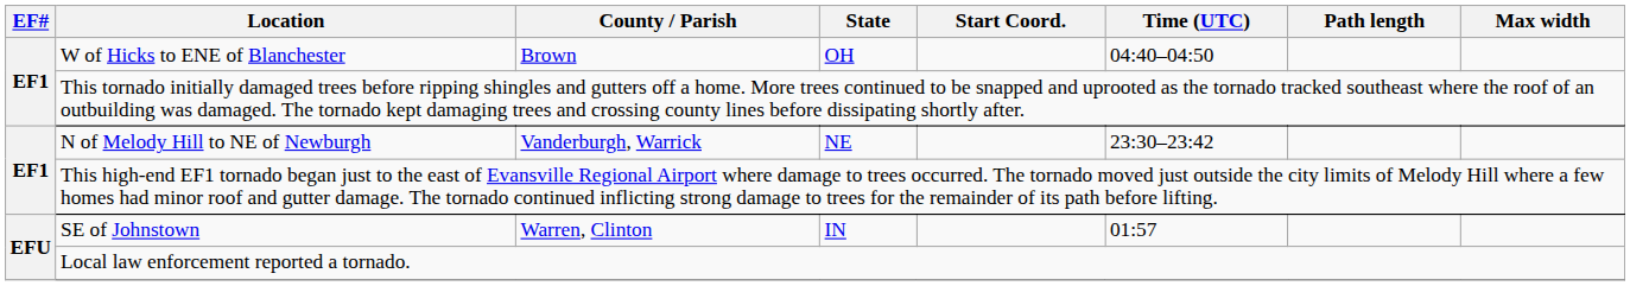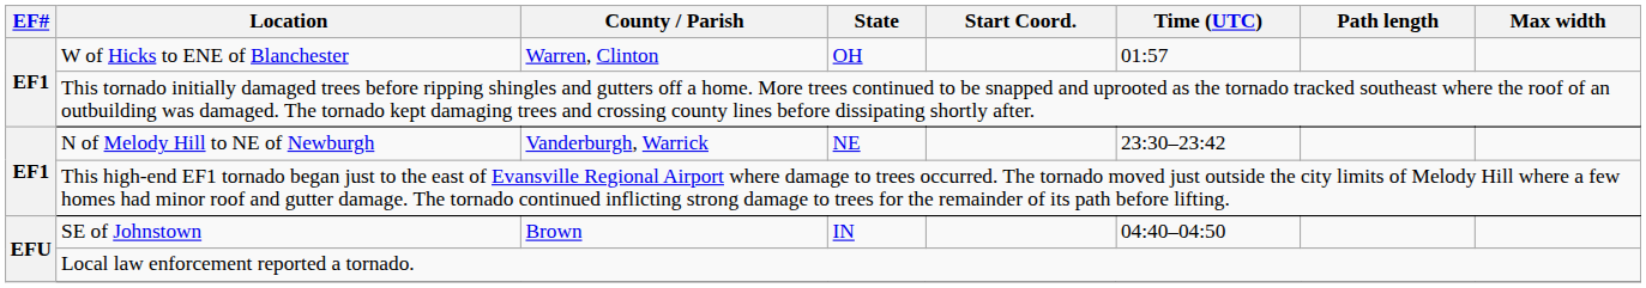W of Hicks to ENE of Blanchester | County / Parish: Brown -> Warren, Clinton
W of Hicks to ENE of Blanchester | Time (UTC): 04:40–04:50 -> 01:57
SE of Johnstown | County / Parish: Warren, Clinton -> Brown
SE of Johnstown | Time (UTC): 01:57 -> 04:40–04:50
